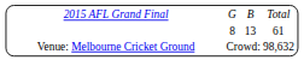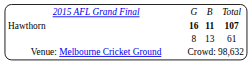+ row: Hawthorn | 16 | 11 | 107
